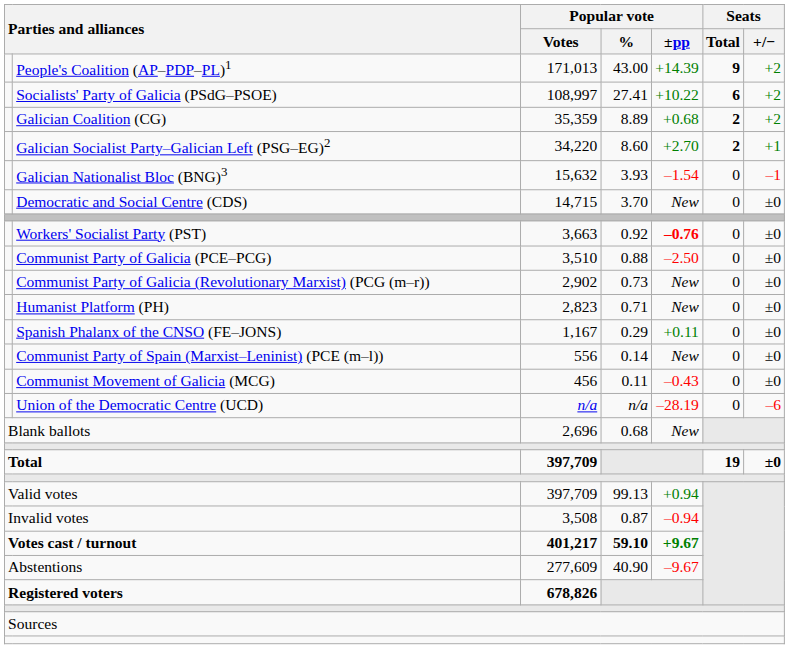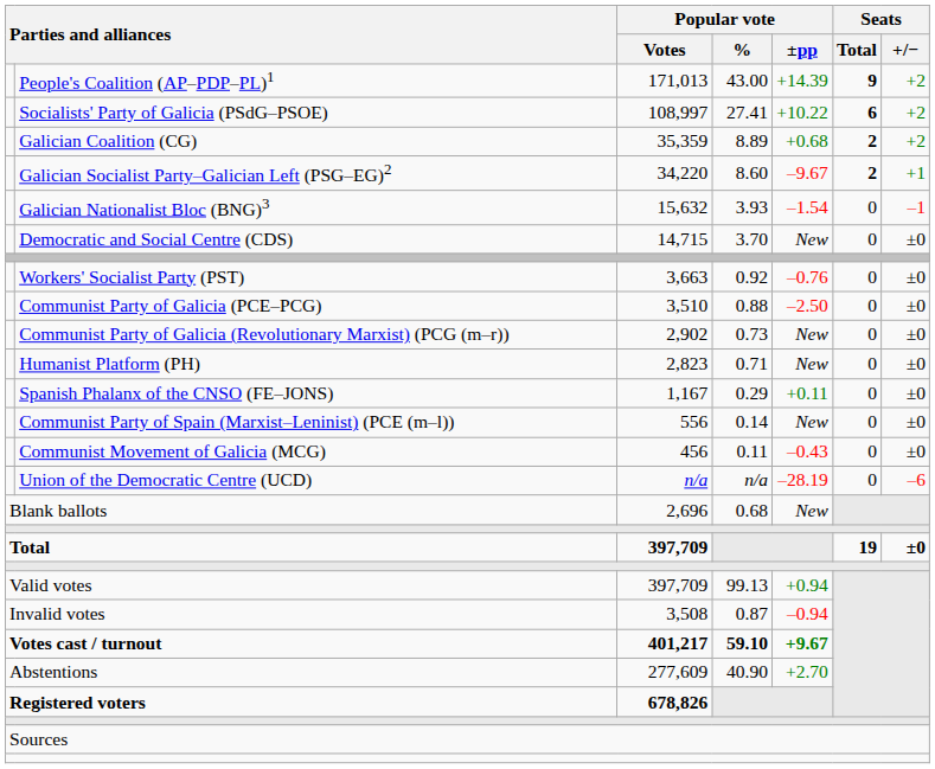Galician Socialist Party–Galician Left (PSG–EG)2 | Popular vote / ±pp: +2.70 -> –9.67
Workers' Socialist Party (PST) | Popular vote / ±pp: bold -> normal
Abstentions | Popular vote / ±pp: –9.67 -> +2.70
